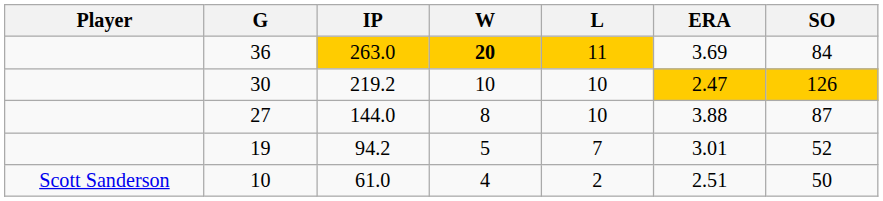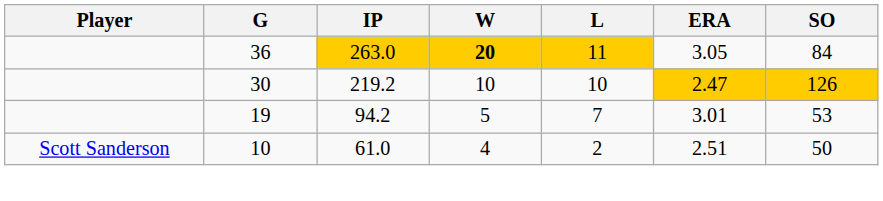36 | ERA: 3.69 -> 3.05
- row: 27 | 144.0 | 8 | 10 | 3.88 | 87
19 | SO: 52 -> 53
